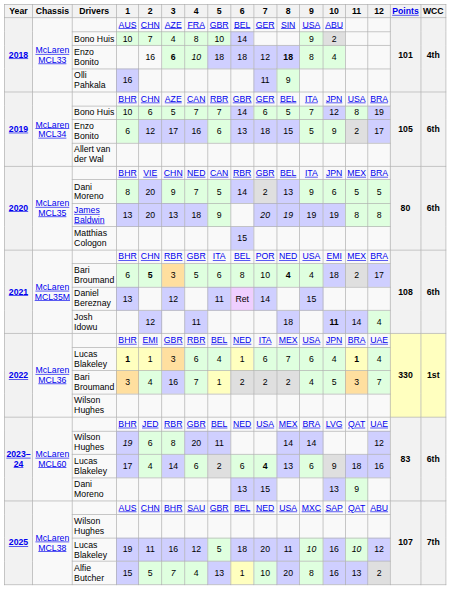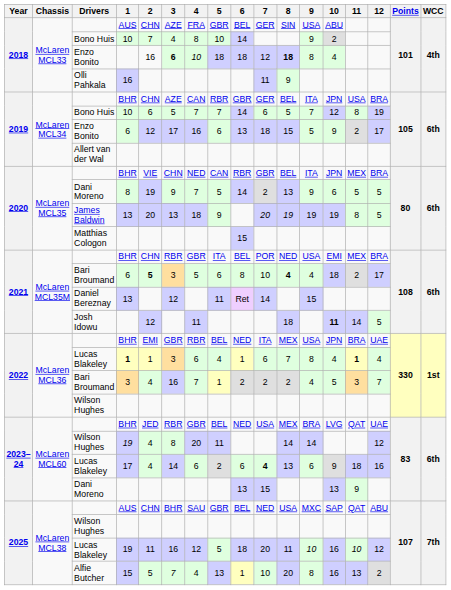2020 / Dani Moreno | 2: 20 -> 19
James Baldwin | 12: 8 -> 5
Josh Idowu | 12: 4 -> 5
2022 / Lucas Blakeley | 9: 6 -> 8
2023–24 / Wilson Hughes | 2: 6 -> 4
